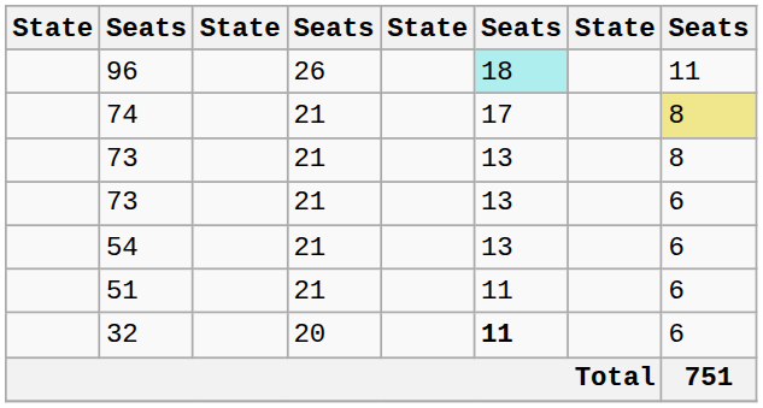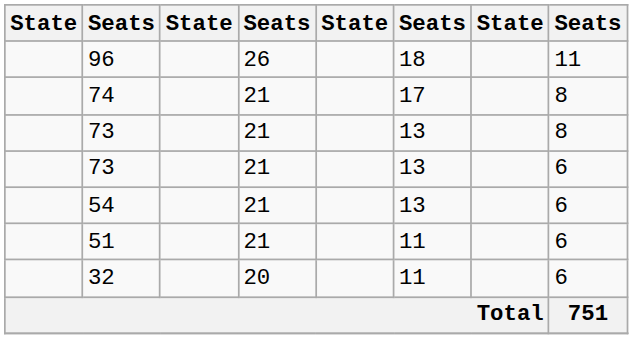96 | column 6: paleturquoise background -> no background
74 | column 8: khaki background -> no background
32 | column 6: bold -> normal
